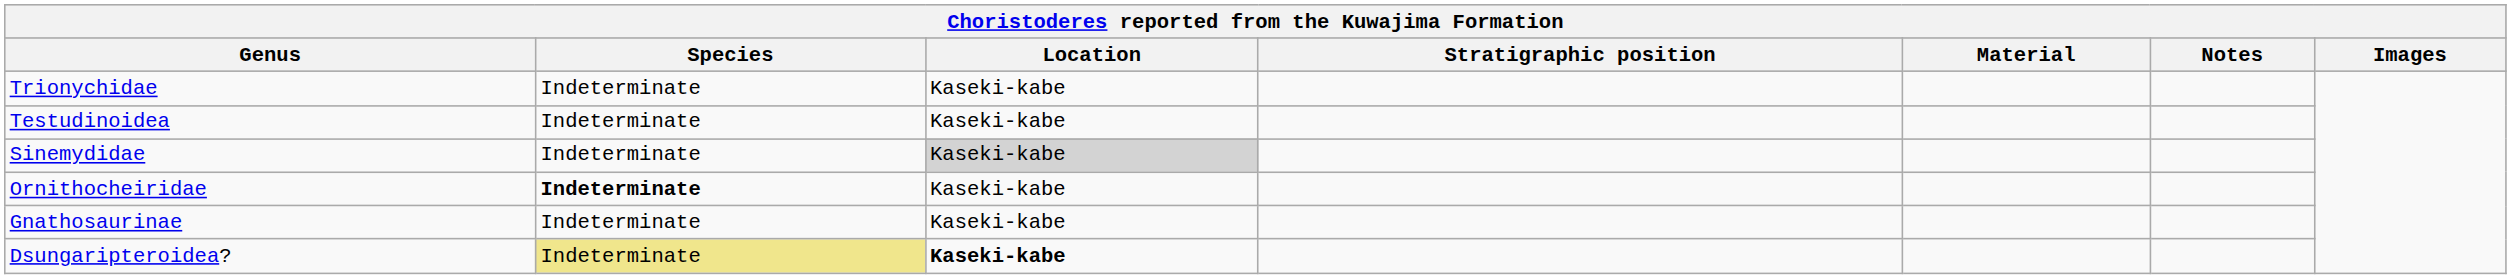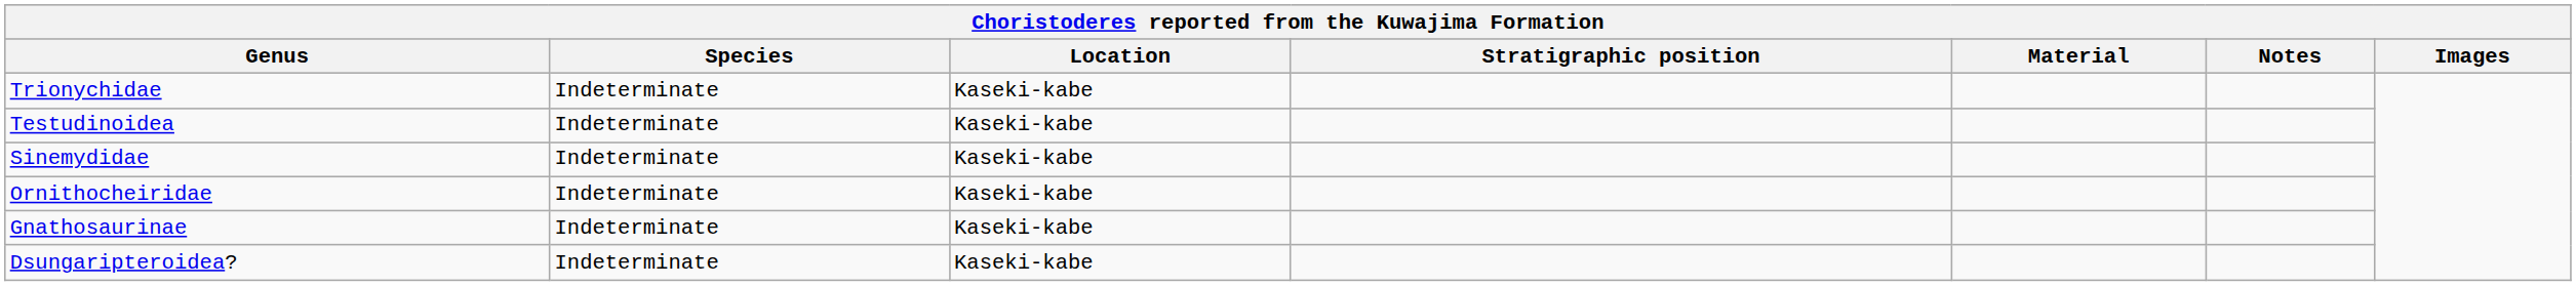Sinemydidae | Location: lightgrey background -> no background
Ornithocheiridae | Species: bold -> normal
Dsungaripteroidea? | Species: khaki background -> no background
Dsungaripteroidea? | Location: bold -> normal
